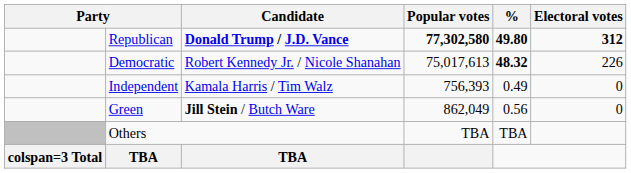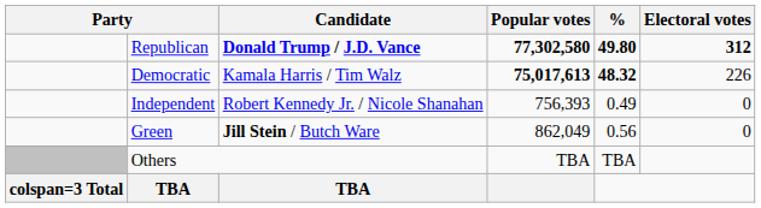Democratic | Candidate: Robert Kennedy Jr. / Nicole Shanahan -> Kamala Harris / Tim Walz
Democratic | Popular votes: normal -> bold
Independent | Candidate: Kamala Harris / Tim Walz -> Robert Kennedy Jr. / Nicole Shanahan
